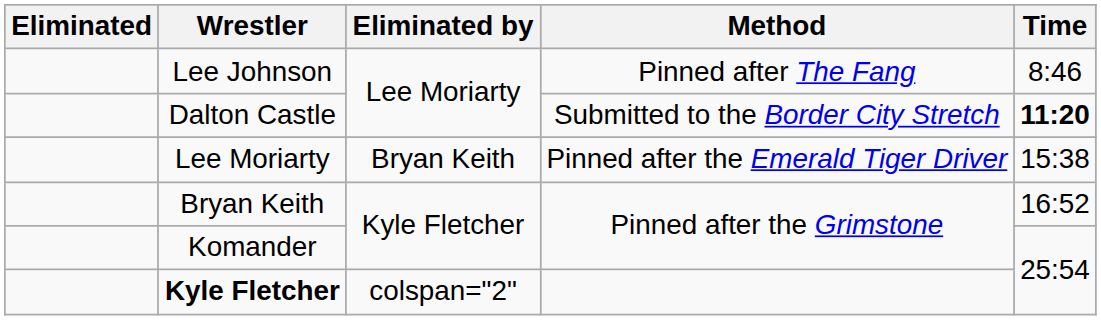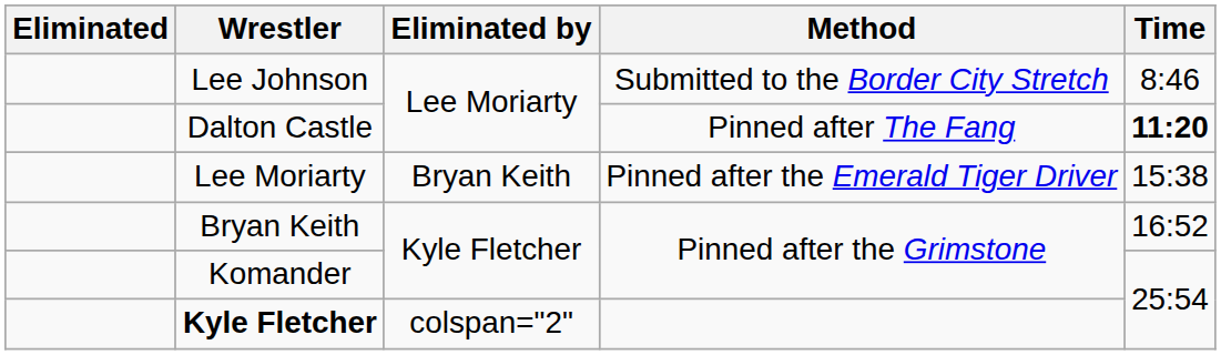Lee Johnson | Method: Pinned after The Fang -> Submitted to the Border City Stretch
Dalton Castle | Method: Submitted to the Border City Stretch -> Pinned after The Fang
